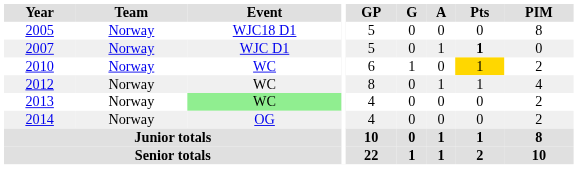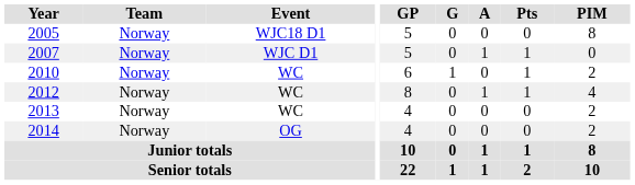2007 | Pts: bold -> normal
2010 | Pts: gold background -> no background
2013 | Event: lightgreen background -> no background
